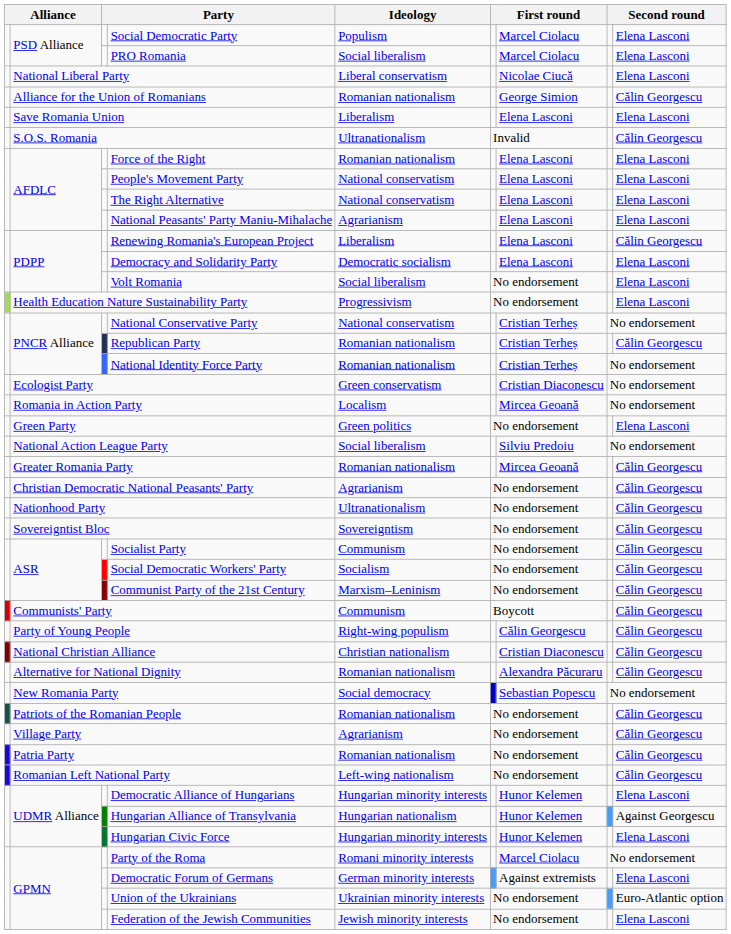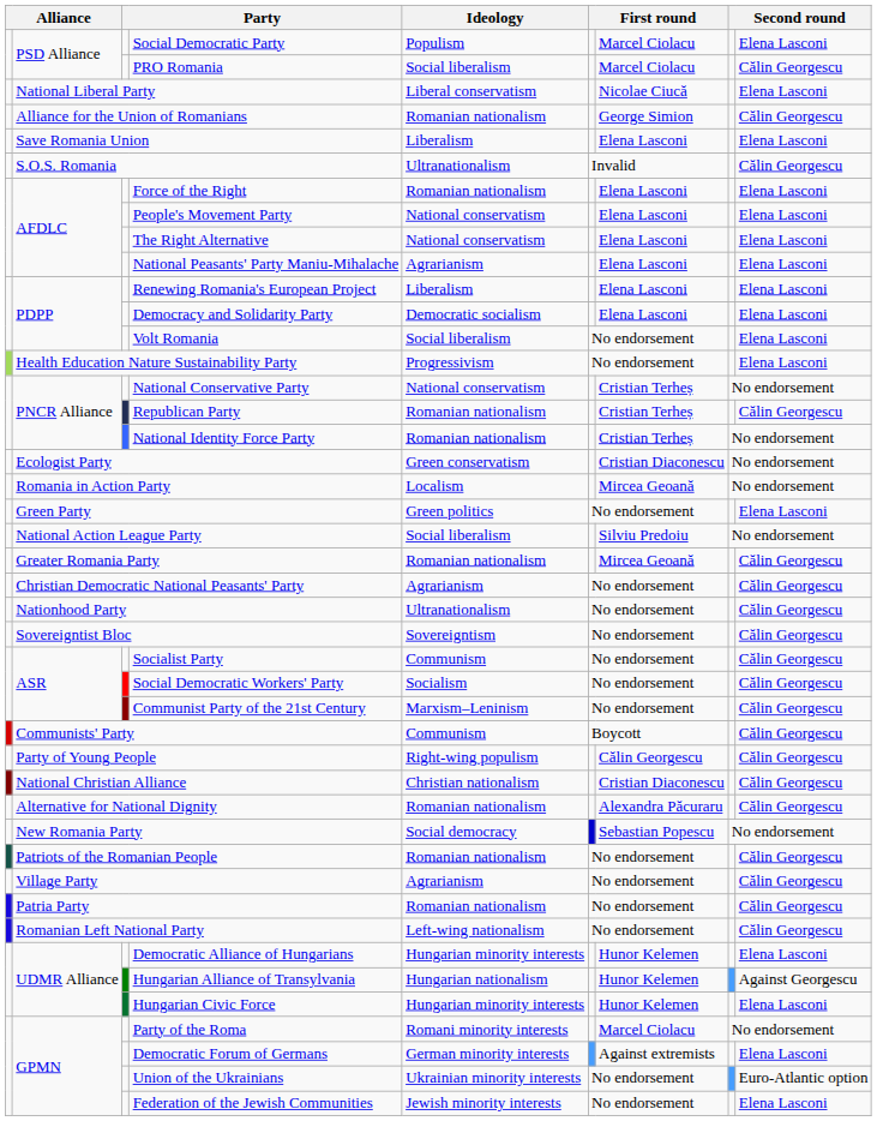PRO Romania | column 9: Elena Lasconi -> Călin Georgescu
Renewing Romania's European Project | column 9: Călin Georgescu -> Elena Lasconi
